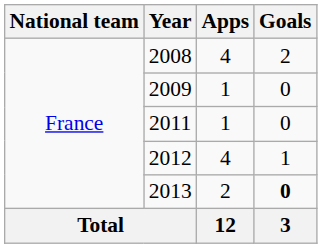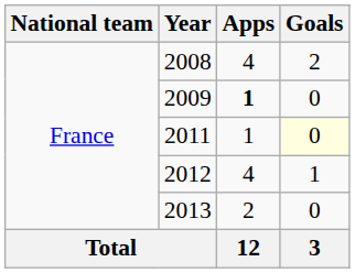2009 | Apps: normal -> bold
2011 | Goals: no background -> lightyellow background
2013 | Goals: bold -> normal
